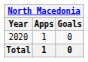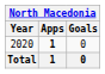2020 | Apps: normal -> bold
